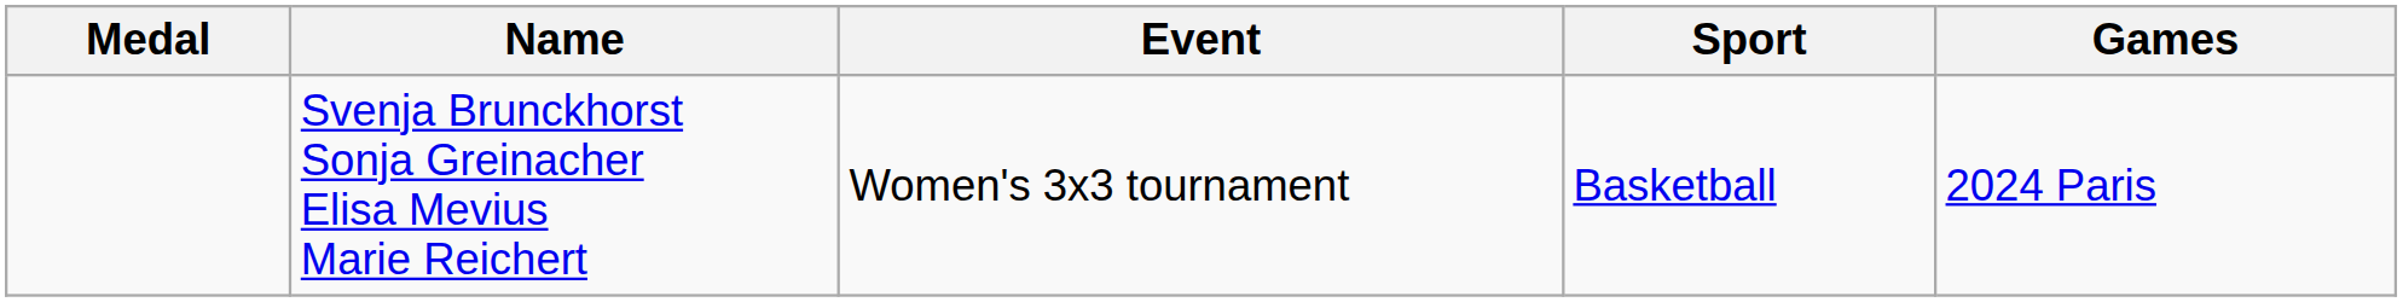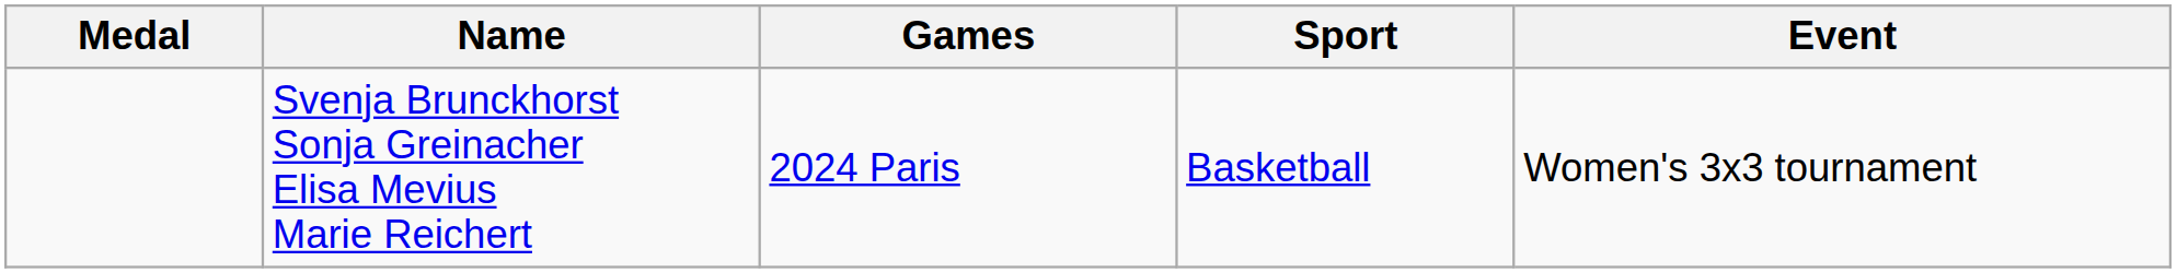columns swapped: Games <-> Event
